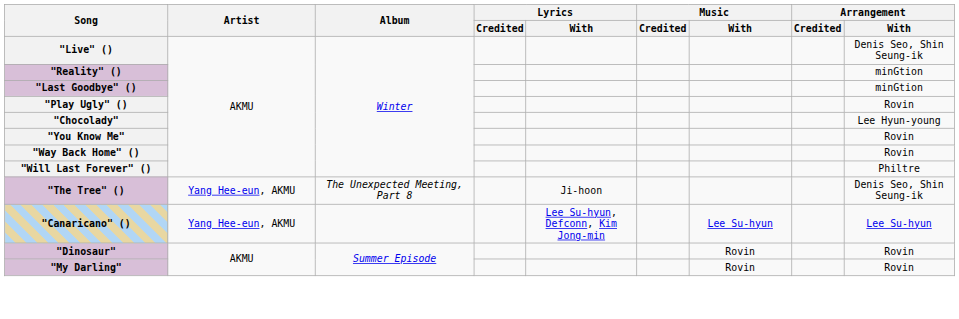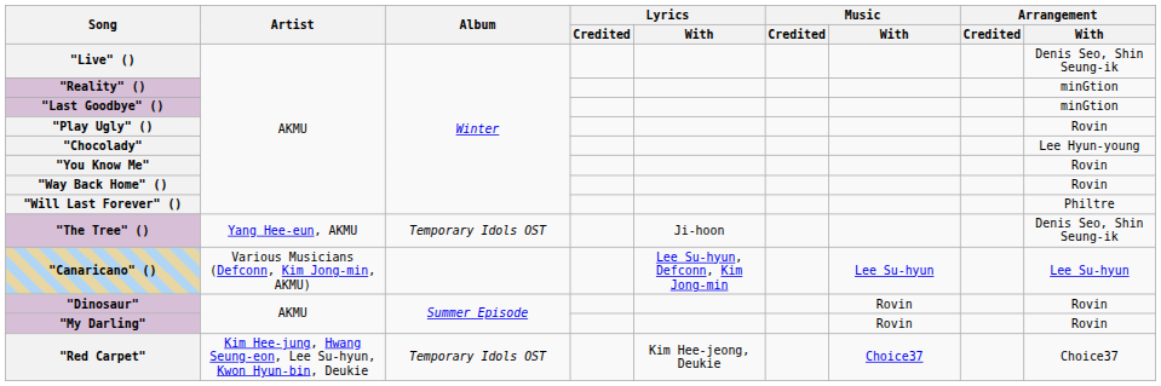"The Tree" () | Album: The Unexpected Meeting, Part 8 -> Temporary Idols OST
"Canaricano" () | Artist: Yang Hee-eun, AKMU -> Various Musicians (Defconn, Kim Jong-min, AKMU)
+ row: "Red Carpet" | Kim Hee-jung, Hwang Seung-eon, Lee Su-hyun, Kwon Hyun-bin, Deukie | Temporary Idols OST | Kim Hee-jeong, Deukie | Choice37 | Choice37
